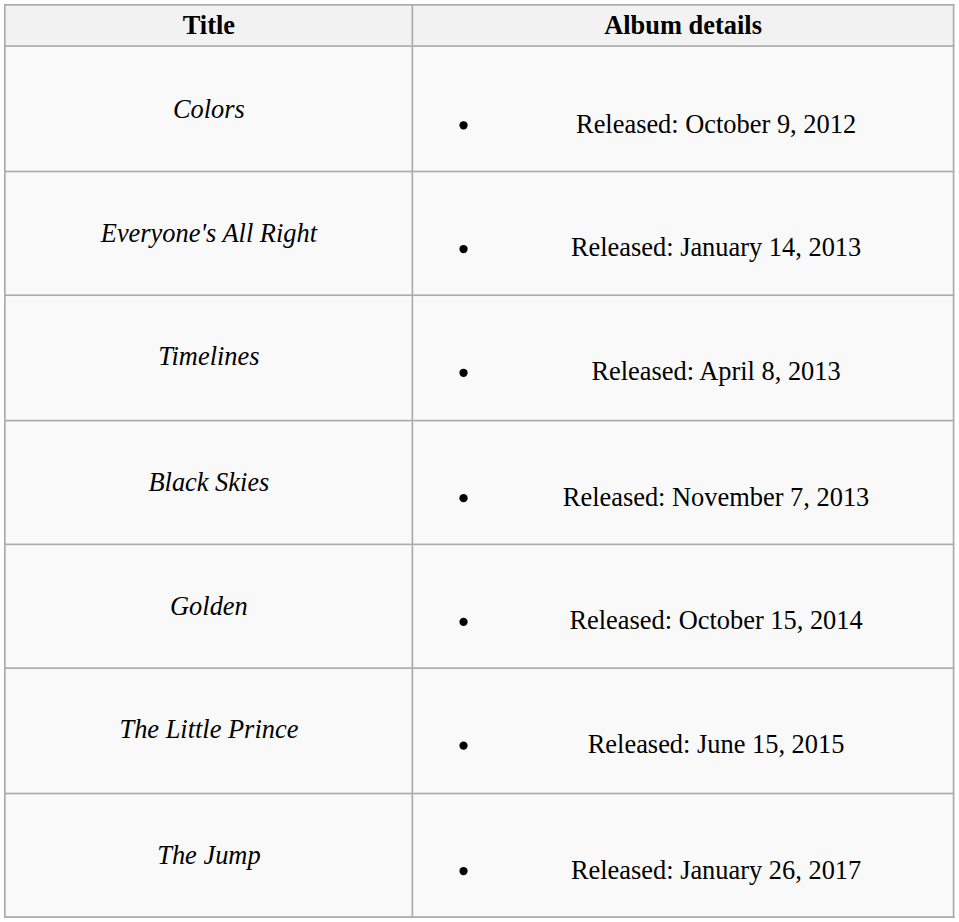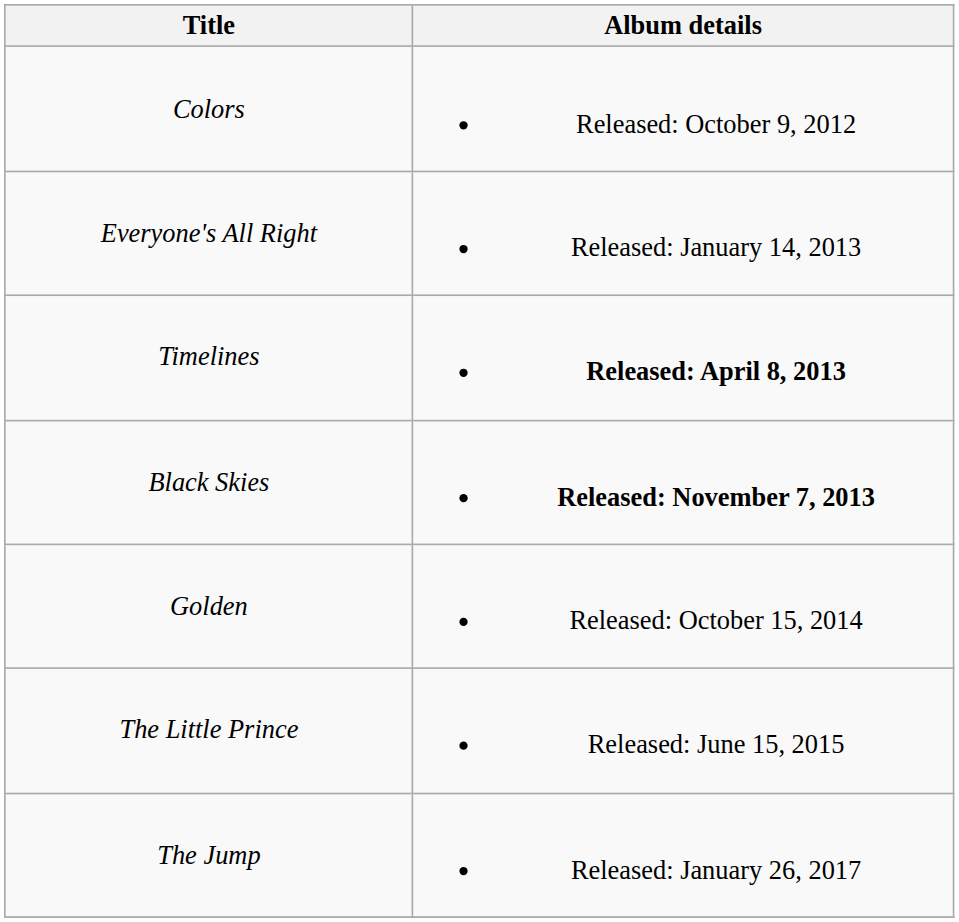Timelines | Album details: normal -> bold
Black Skies | Album details: normal -> bold
